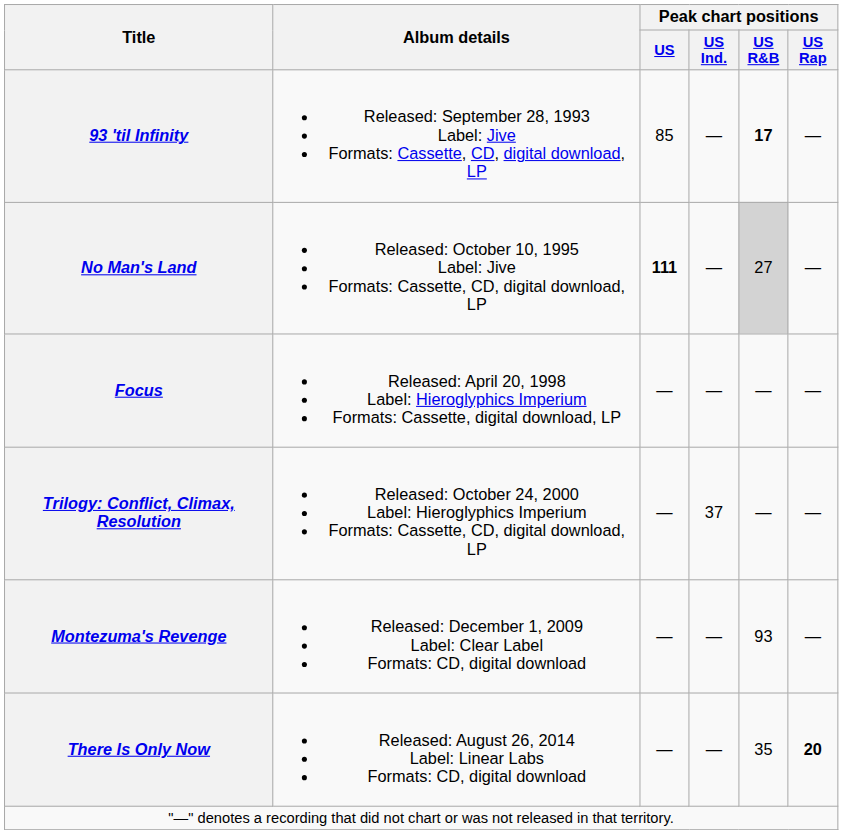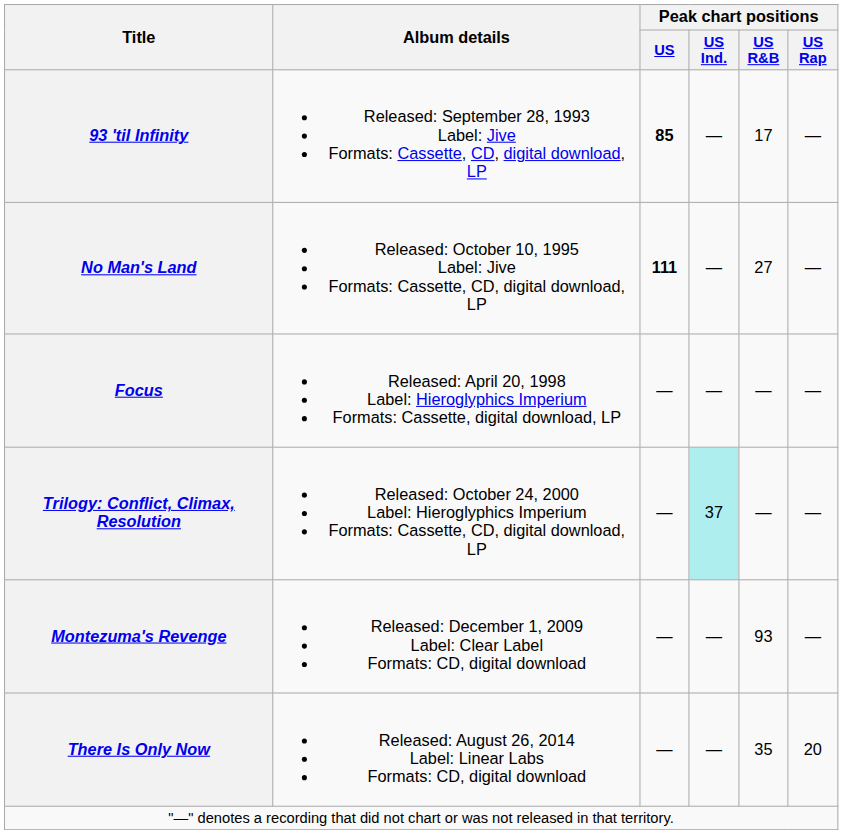93 'til Infinity | Peak chart positions / US: normal -> bold
93 'til Infinity | Peak chart positions / US R&B: bold -> normal
No Man's Land | Peak chart positions / US R&B: lightgrey background -> no background
Trilogy: Conflict, Climax, Resolution | Peak chart positions / US Ind.: no background -> paleturquoise background
There Is Only Now | Peak chart positions / US Rap: bold -> normal
